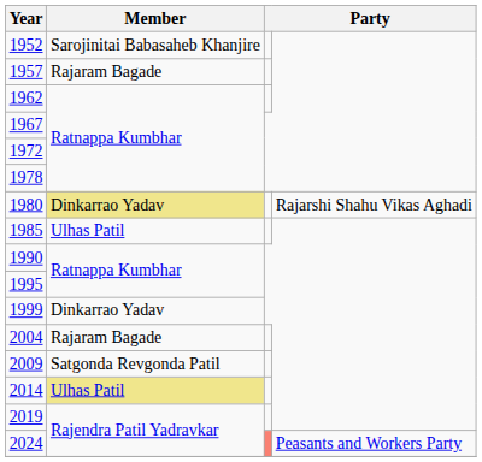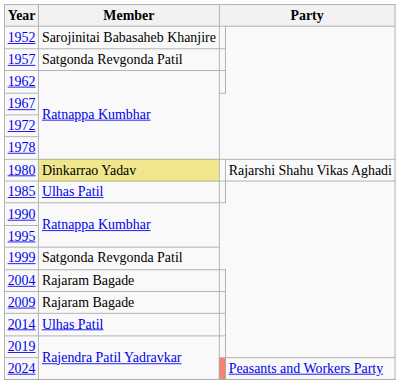1957 | Member: Rajaram Bagade -> Satgonda Revgonda Patil
1999 | Member: Dinkarrao Yadav -> Satgonda Revgonda Patil
2009 | Member: Satgonda Revgonda Patil -> Rajaram Bagade
2014 | Member: khaki background -> no background
